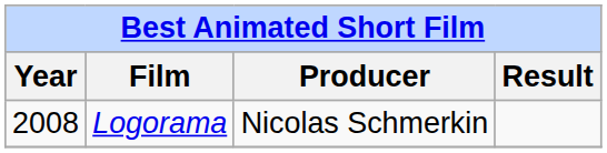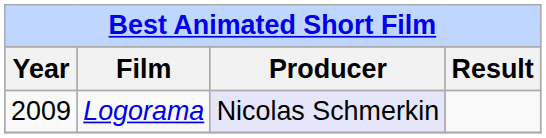Logorama | Year: 2008 -> 2009
Logorama | Producer: no background -> lavender background
